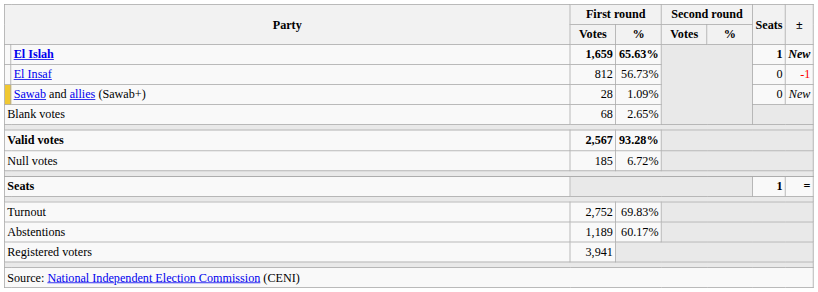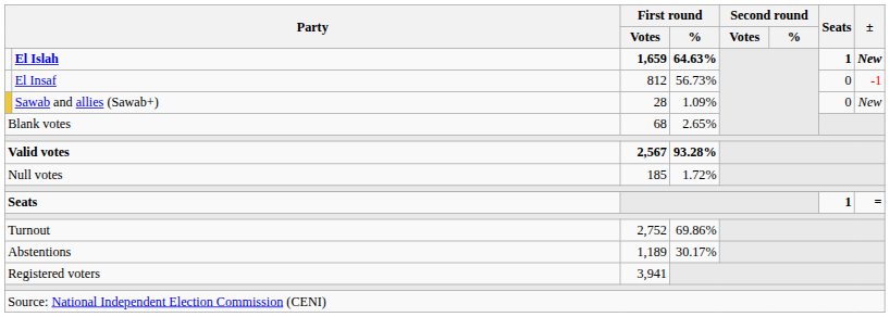El Islah | First round / %: 65.63% -> 64.63%
Null votes | First round / %: 6.72% -> 1.72%
Turnout | First round / %: 69.83% -> 69.86%
Abstentions | First round / %: 60.17% -> 30.17%
